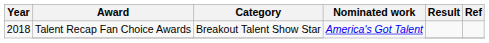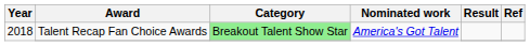Talent Recap Fan Choice Awards | Category: no background -> lightgreen background
